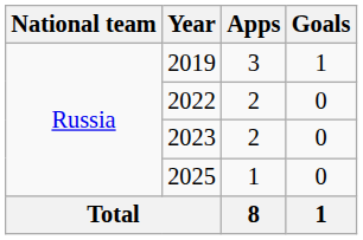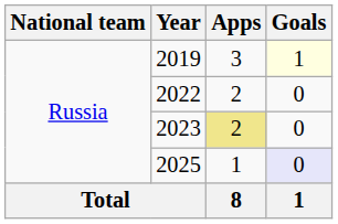2019 | Goals: no background -> lightyellow background
2023 | Apps: no background -> khaki background
2025 | Goals: no background -> lavender background
